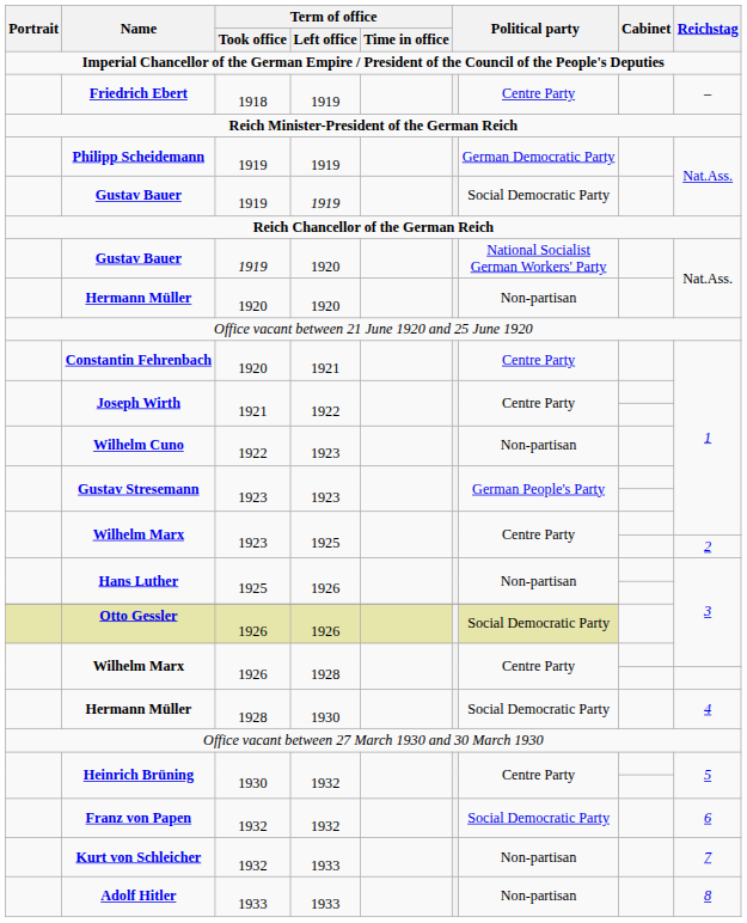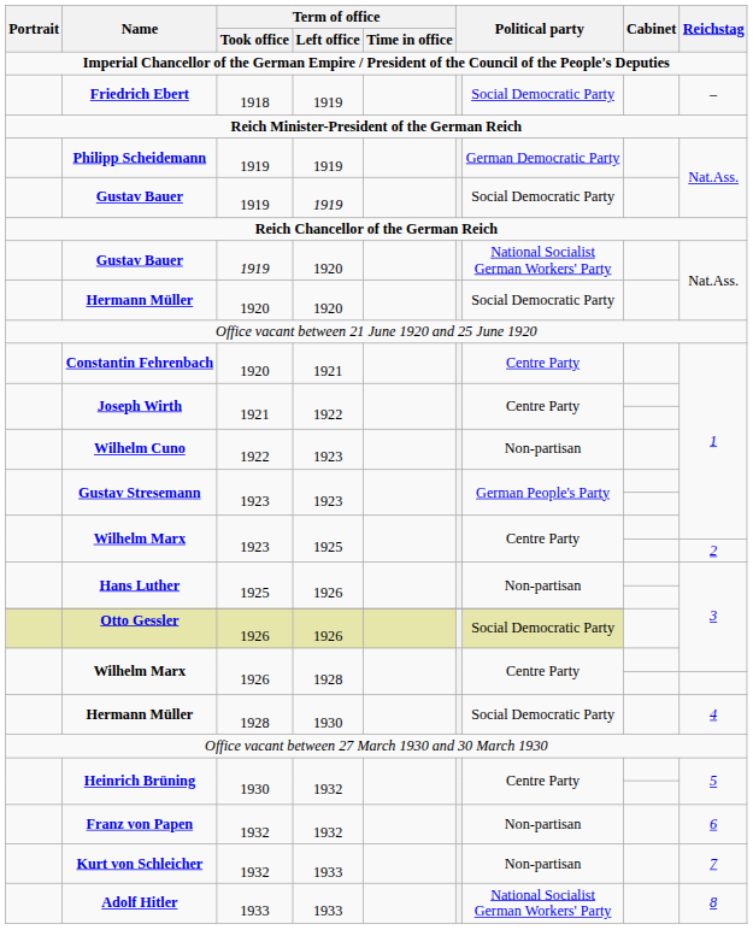Friedrich Ebert | column 7: Centre Party -> Social Democratic Party
Hermann Müller / 1920 | column 7: Non-partisan -> Social Democratic Party
Franz von Papen | column 7: Social Democratic Party -> Non-partisan
Adolf Hitler | column 7: Non-partisan -> National Socialist German Workers' Party
